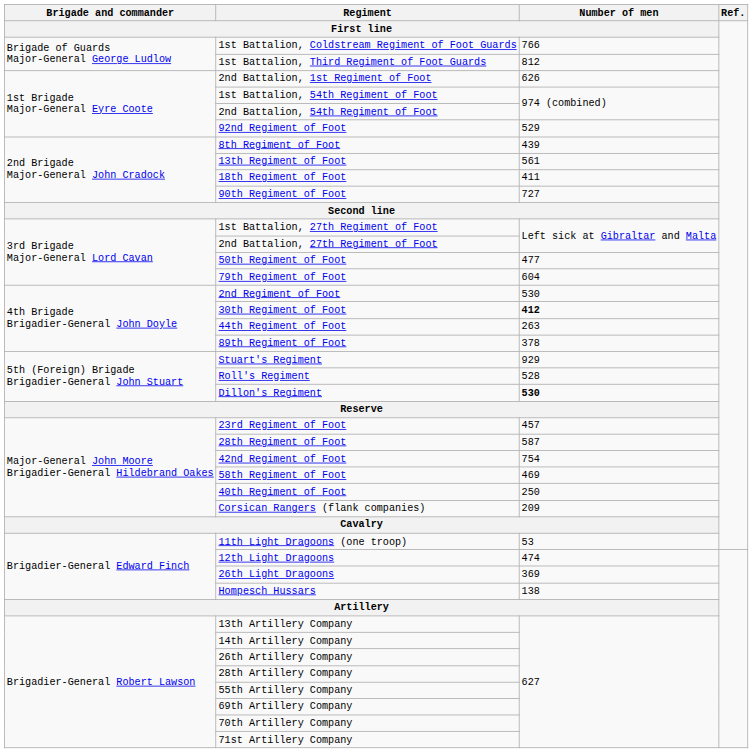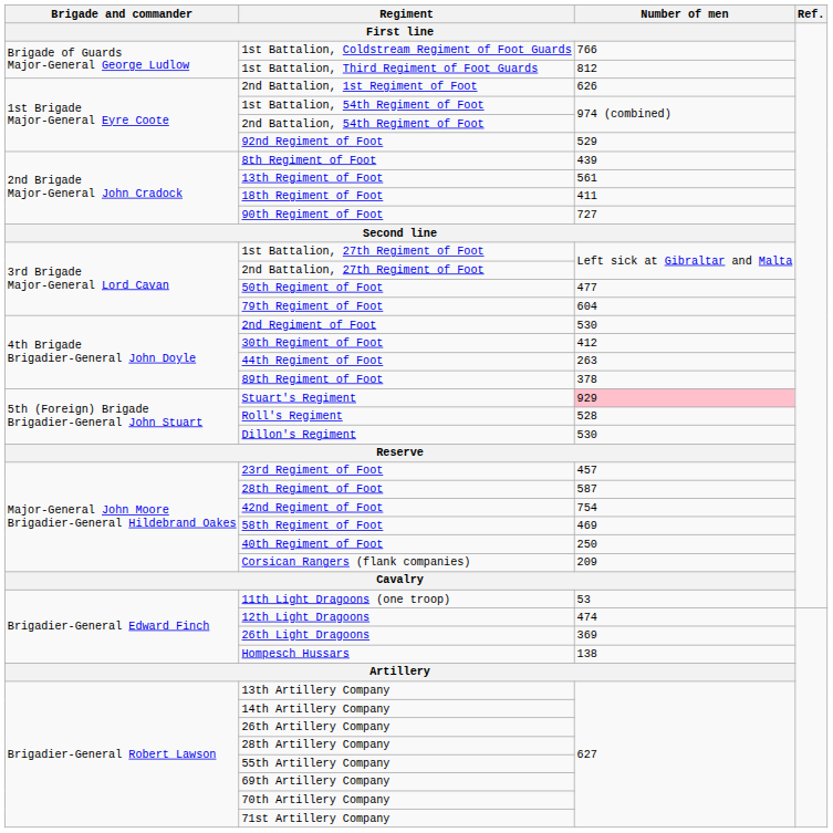30th Regiment of Foot | Number of men: bold -> normal
Stuart's Regiment | Number of men: no background -> pink background
Dillon's Regiment | Number of men: bold -> normal
